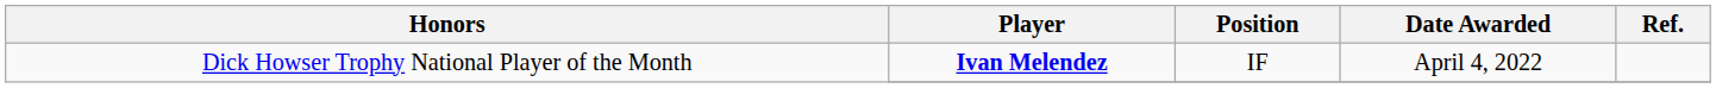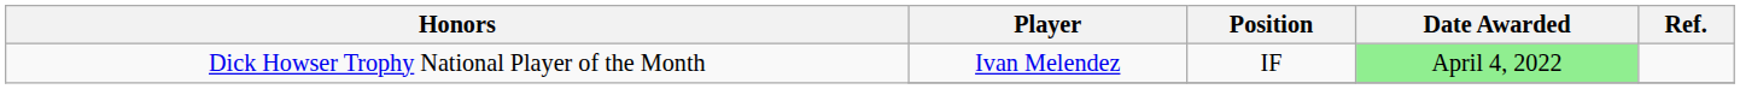row 2 | Player: bold -> normal
row 2 | Date Awarded: no background -> lightgreen background
